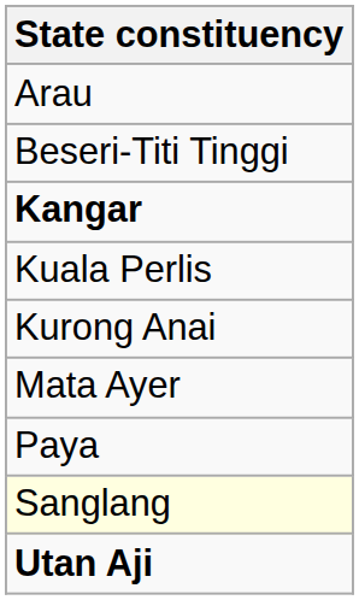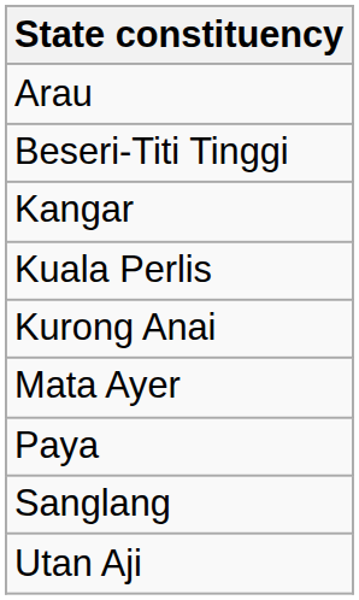row 4 | column 1: bold -> normal
row 9 | column 1: lightyellow background -> no background
row 10 | column 1: bold -> normal
